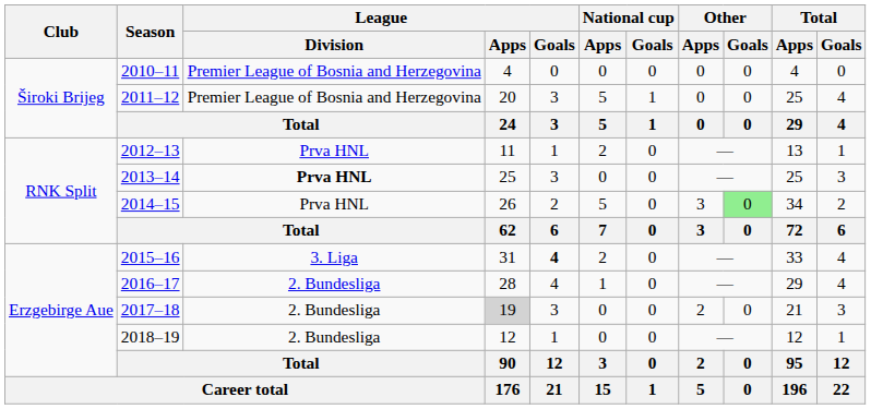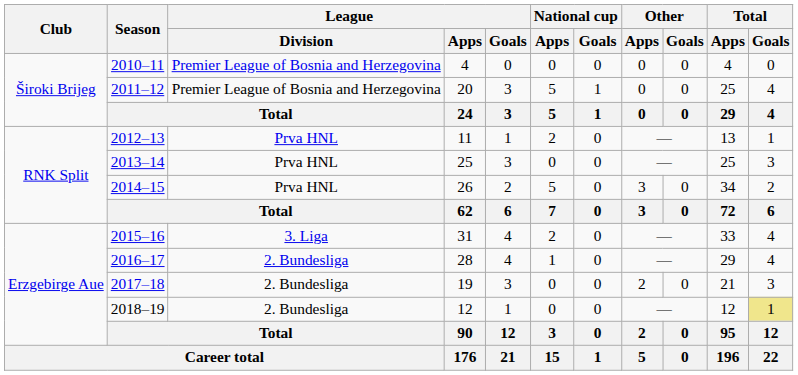2013–14 | League / Division: bold -> normal
2014–15 | Other / Goals: lightgreen background -> no background
2015–16 | League / Goals: bold -> normal
2017–18 | League / Apps: lightgrey background -> no background
2018–19 | Total / Goals: no background -> khaki background
